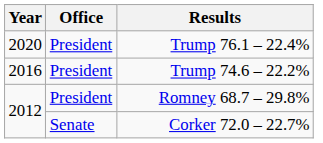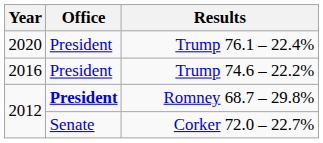Romney 68.7 – 29.8% | Office: normal -> bold
